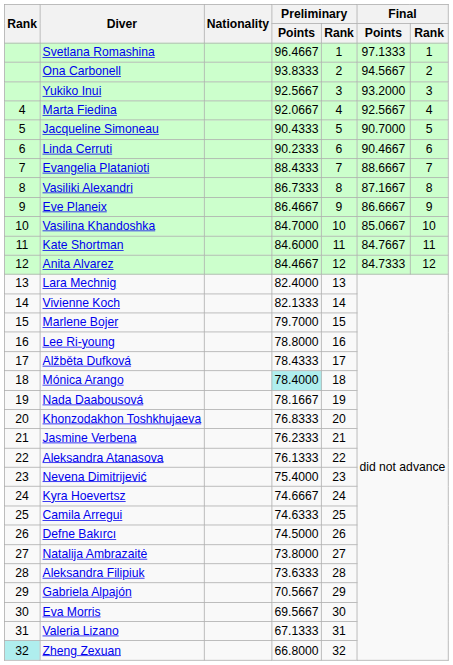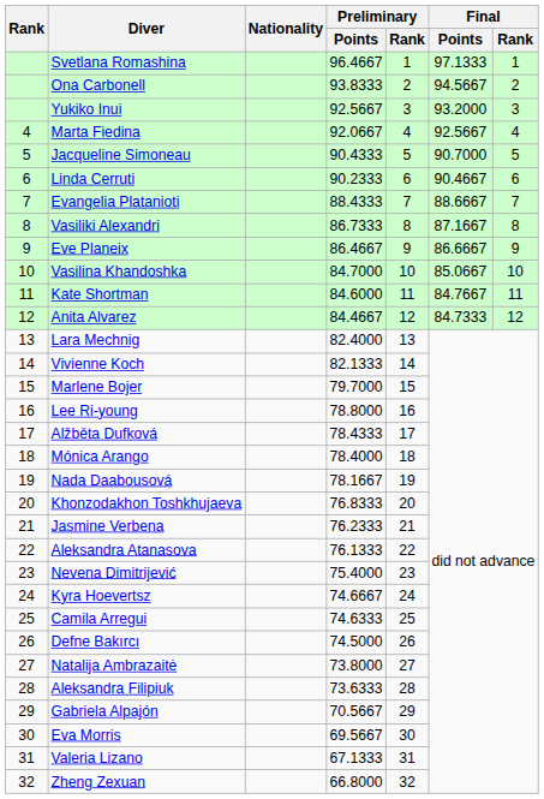Mónica Arango | Preliminary / Points: paleturquoise background -> no background
Zheng Zexuan | Rank: paleturquoise background -> no background
